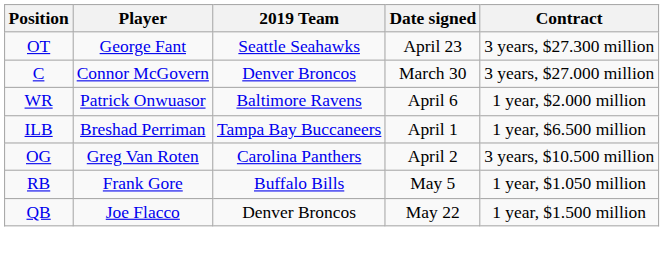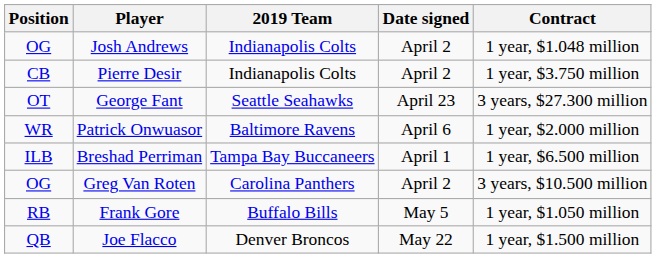+ row: OG | Josh Andrews | Indianapolis Colts | April 2 | 1 year, $1.048 million
+ row: CB | Pierre Desir | Indianapolis Colts | April 2 | 1 year, $3.750 million
- row: C | Connor McGovern | Denver Broncos | March 30 | 3 years, $27.000 million
